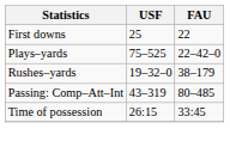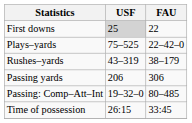First downs | USF: no background -> lightgrey background
Rushes–yards | USF: 19–32–0 -> 43–319
+ row: Passing yards | 206 | 306
Passing: Comp–Att–Int | USF: 43–319 -> 19–32–0
